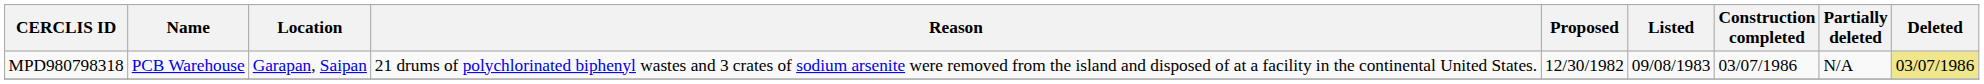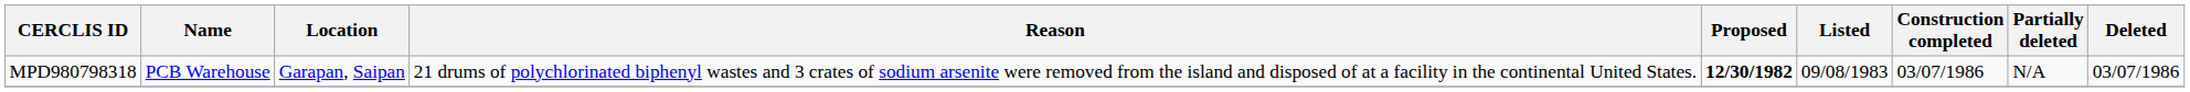MPD980798318 | Proposed: normal -> bold
MPD980798318 | Deleted: khaki background -> no background
